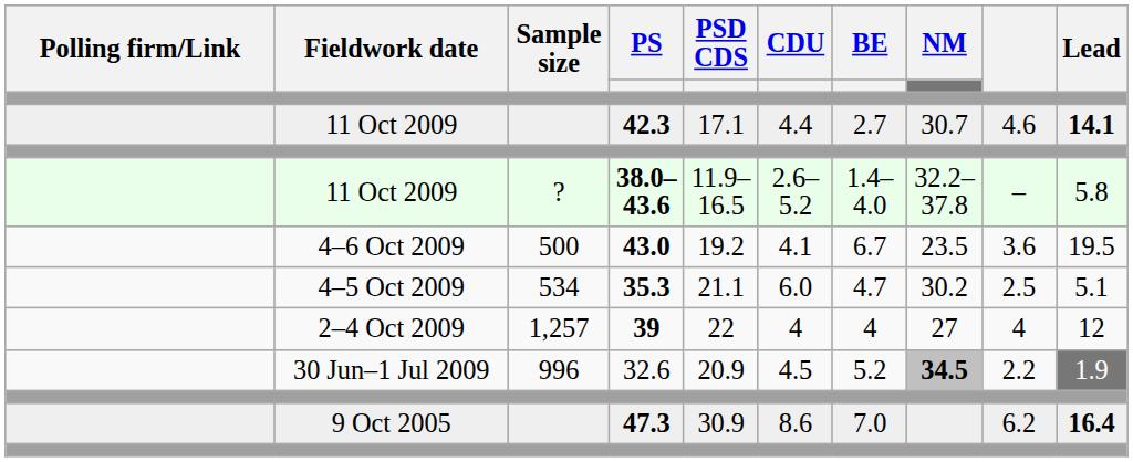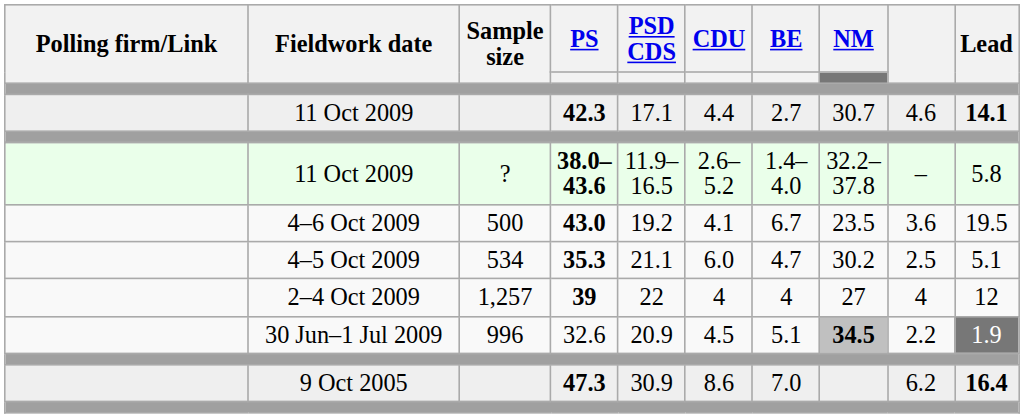32.6 | BE: 5.2 -> 5.1
